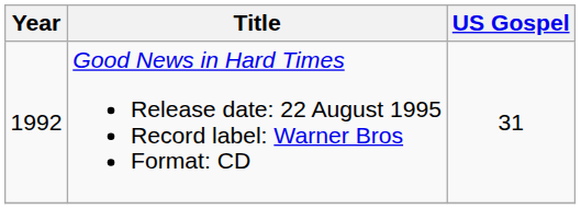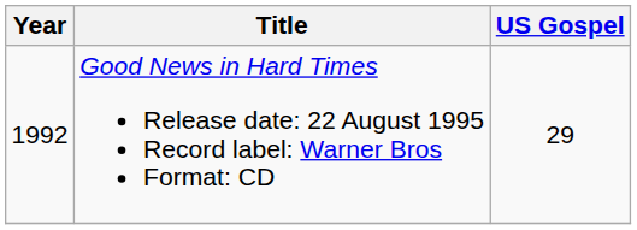row 2 | US Gospel: 31 -> 29
